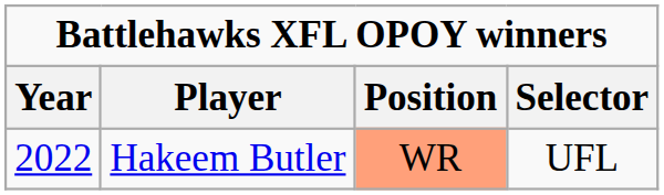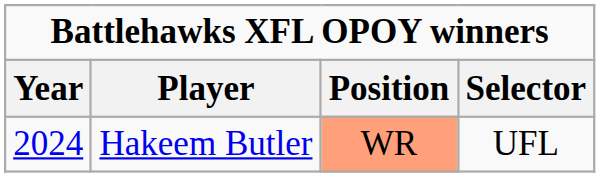Hakeem Butler | Year: 2022 -> 2024
